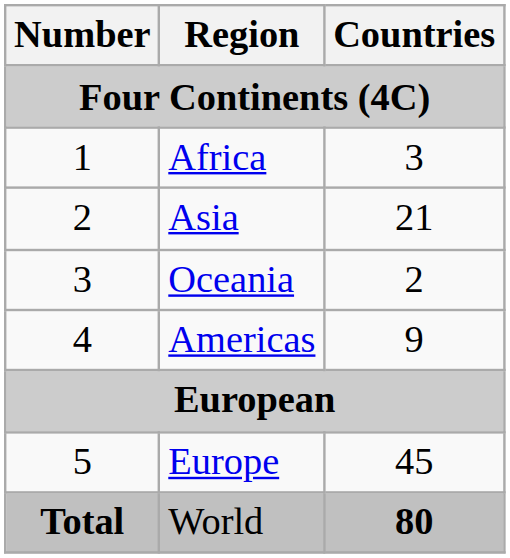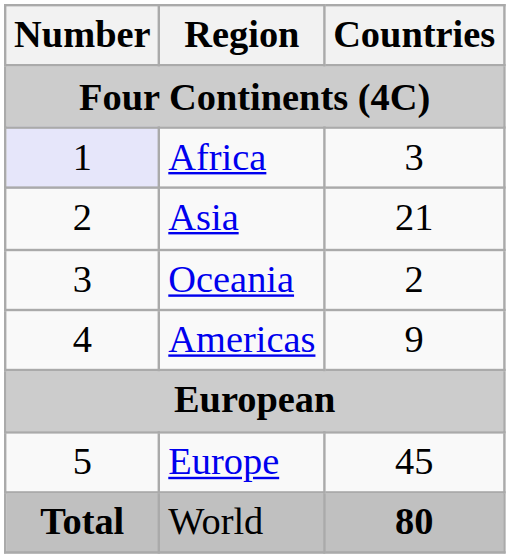Africa | Number: no background -> lavender background
